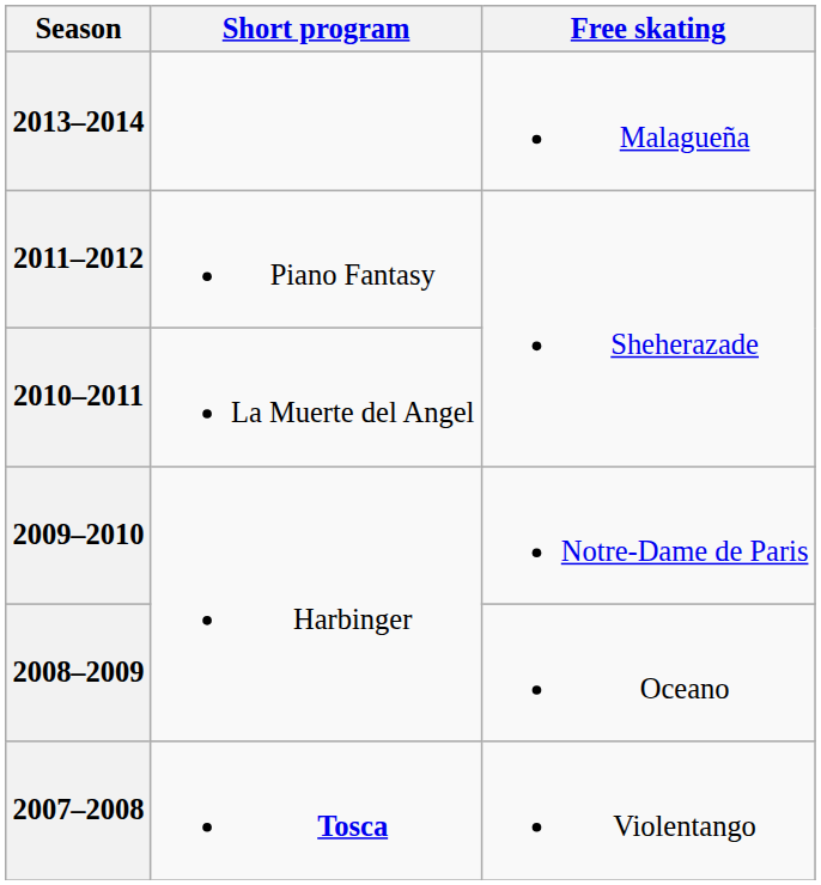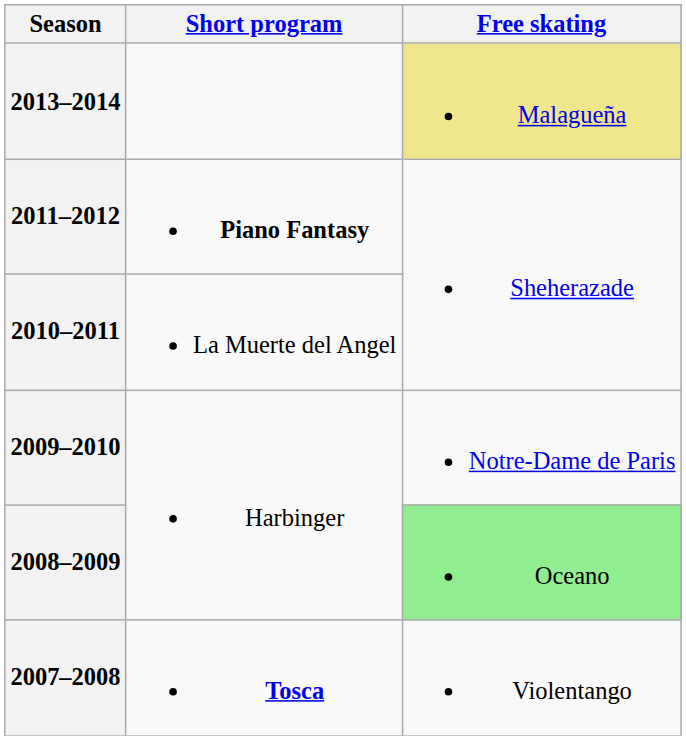2013–2014 | Free skating: no background -> khaki background
2011–2012 | Short program: normal -> bold
2008–2009 | Free skating: no background -> lightgreen background
